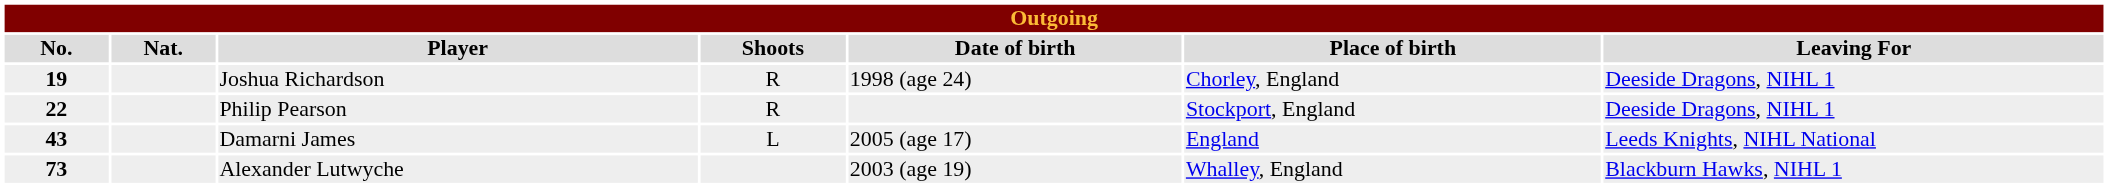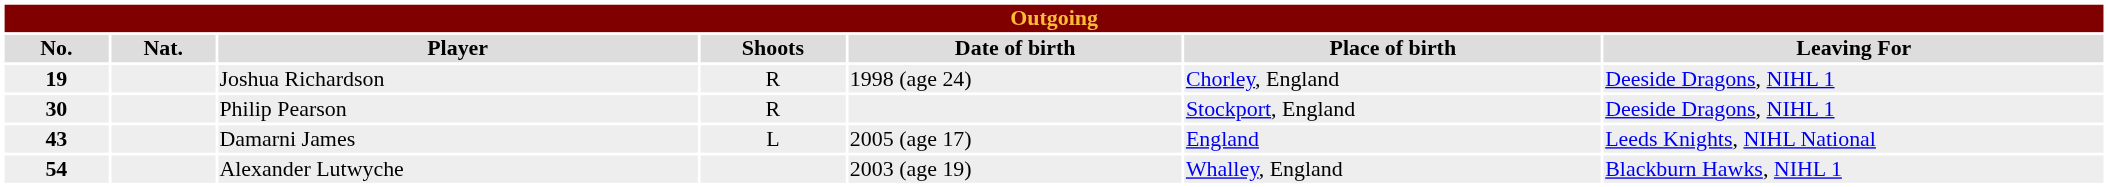Philip Pearson | No.: 22 -> 30
Alexander Lutwyche | No.: 73 -> 54
